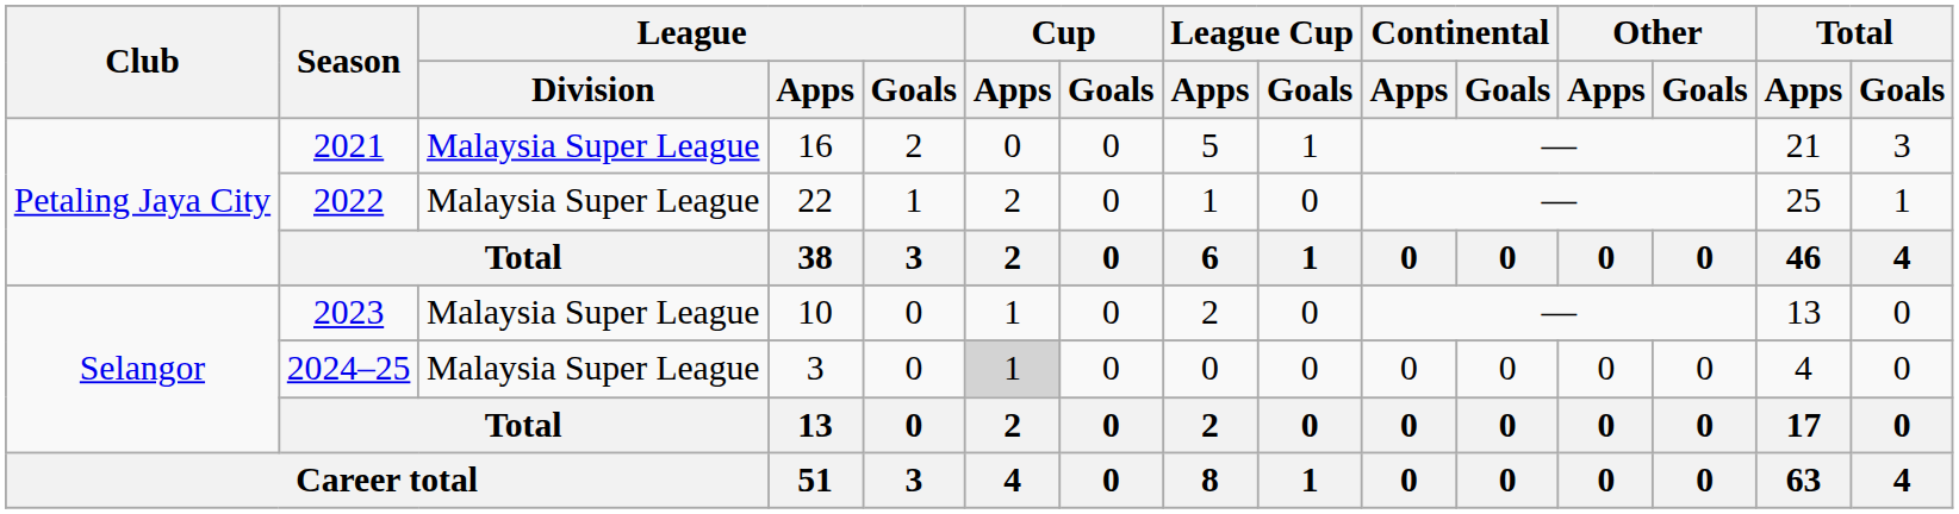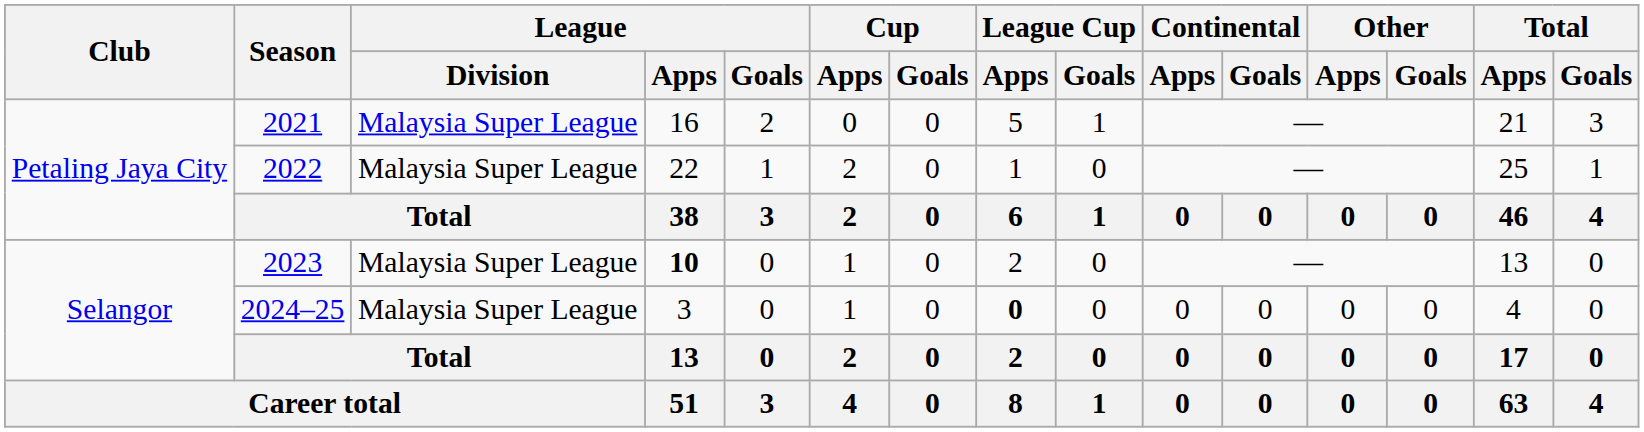2023 | League / Apps: normal -> bold
2024–25 | Cup / Apps: lightgrey background -> no background
2024–25 | League Cup / Apps: normal -> bold
